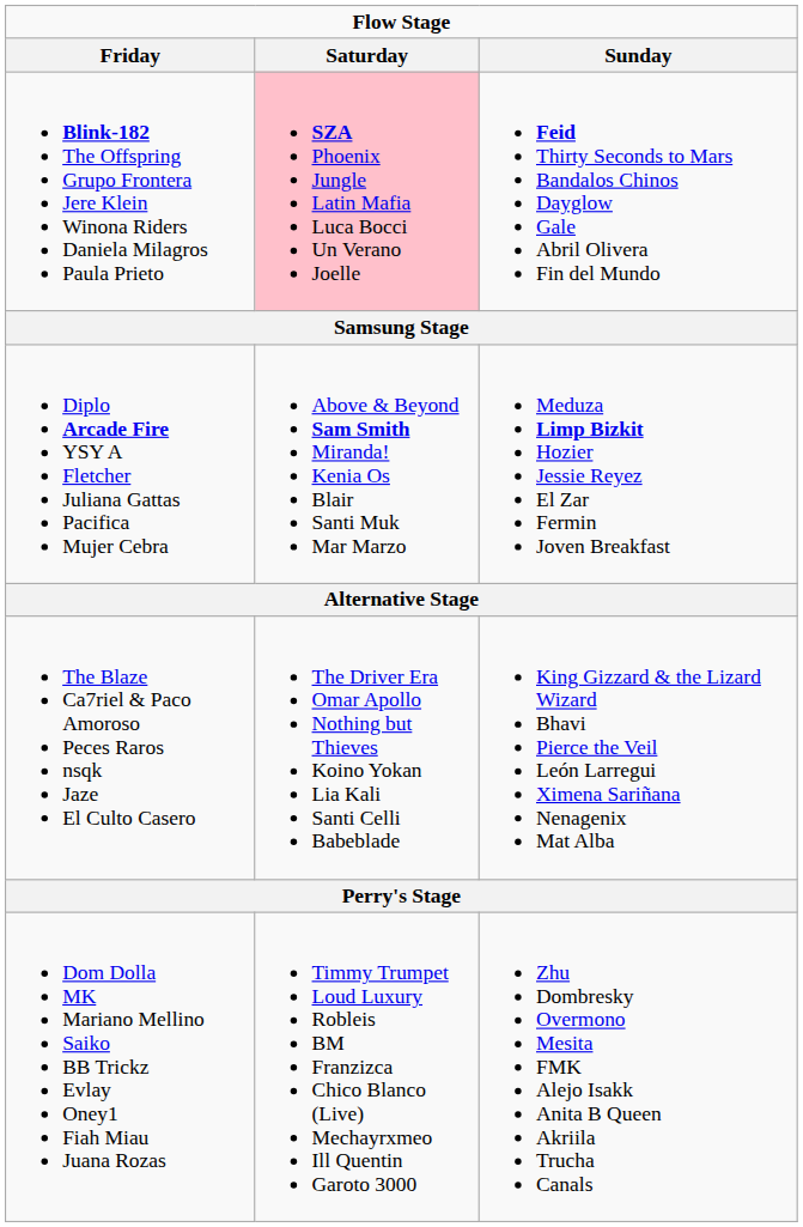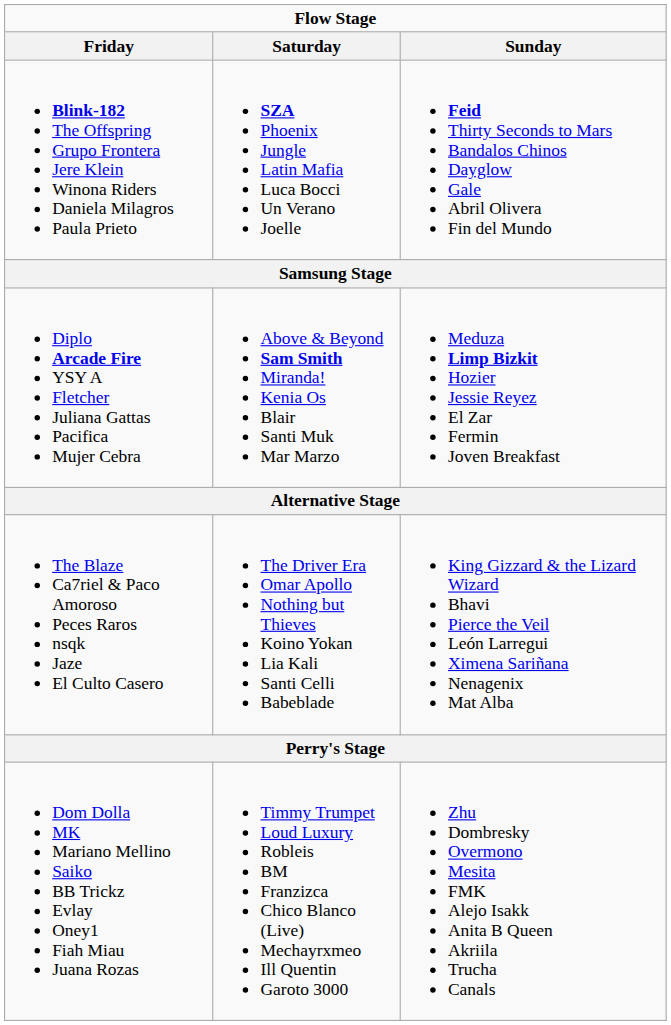row 3 | Saturday: pink background -> no background
